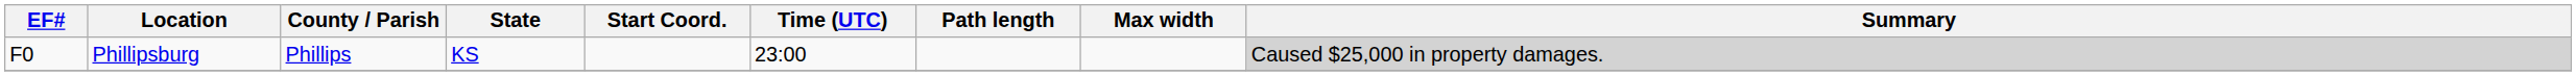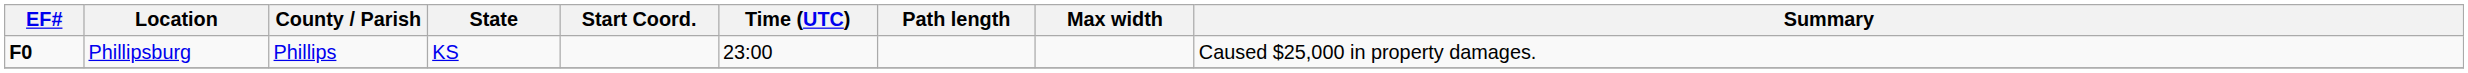Phillipsburg | EF#: normal -> bold
Phillipsburg | Summary: lightgrey background -> no background
